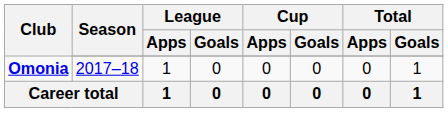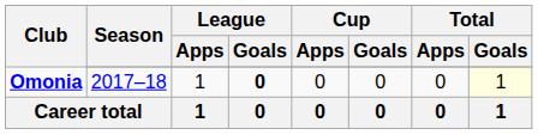2017–18 | League / Goals: normal -> bold
2017–18 | Total / Goals: no background -> lightyellow background
